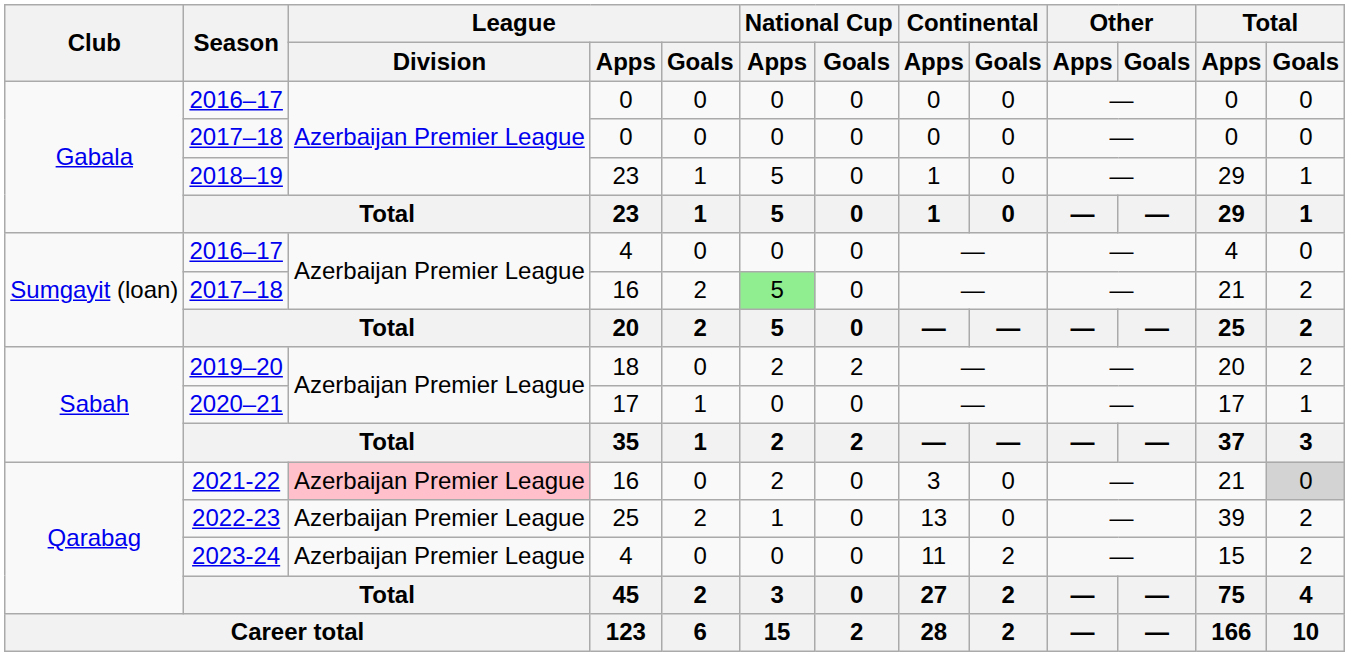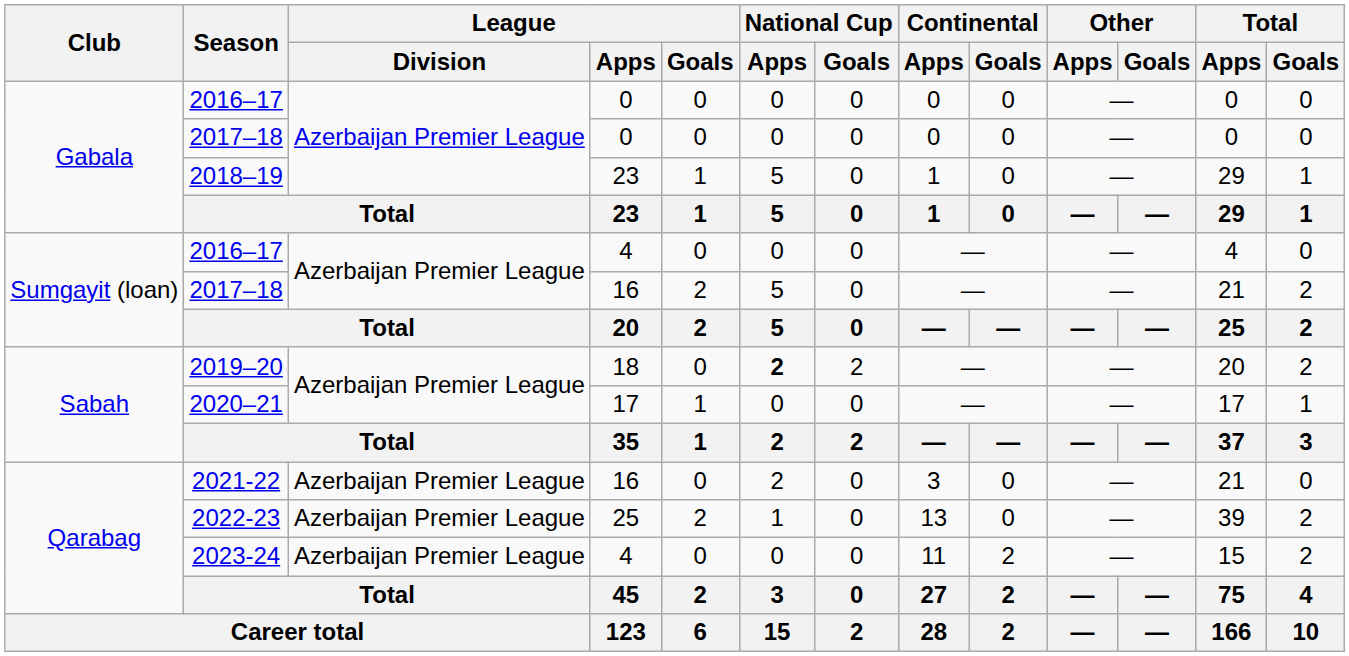2017–18 / 16 | National Cup / Apps: lightgreen background -> no background
2019–20 | National Cup / Apps: normal -> bold
2021-22 | League / Division: pink background -> no background
2021-22 | Total / Goals: lightgrey background -> no background
